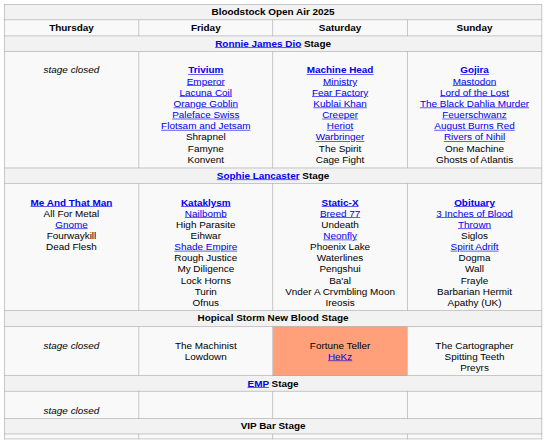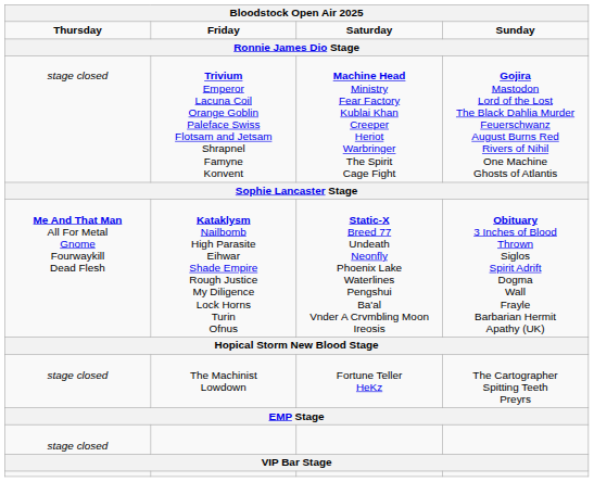The Machinist Lowdown | Saturday: lightsalmon background -> no background
